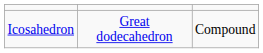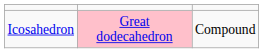Icosahedron | column 2: no background -> pink background
